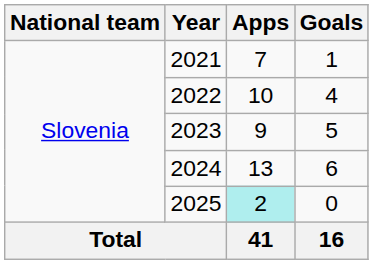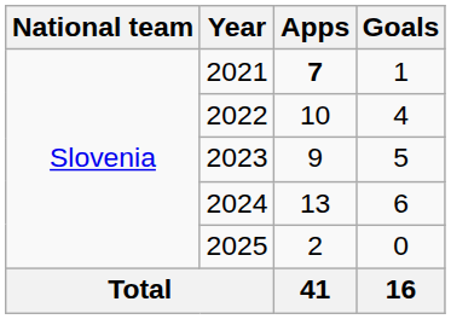2021 | Apps: normal -> bold
2025 | Apps: paleturquoise background -> no background
